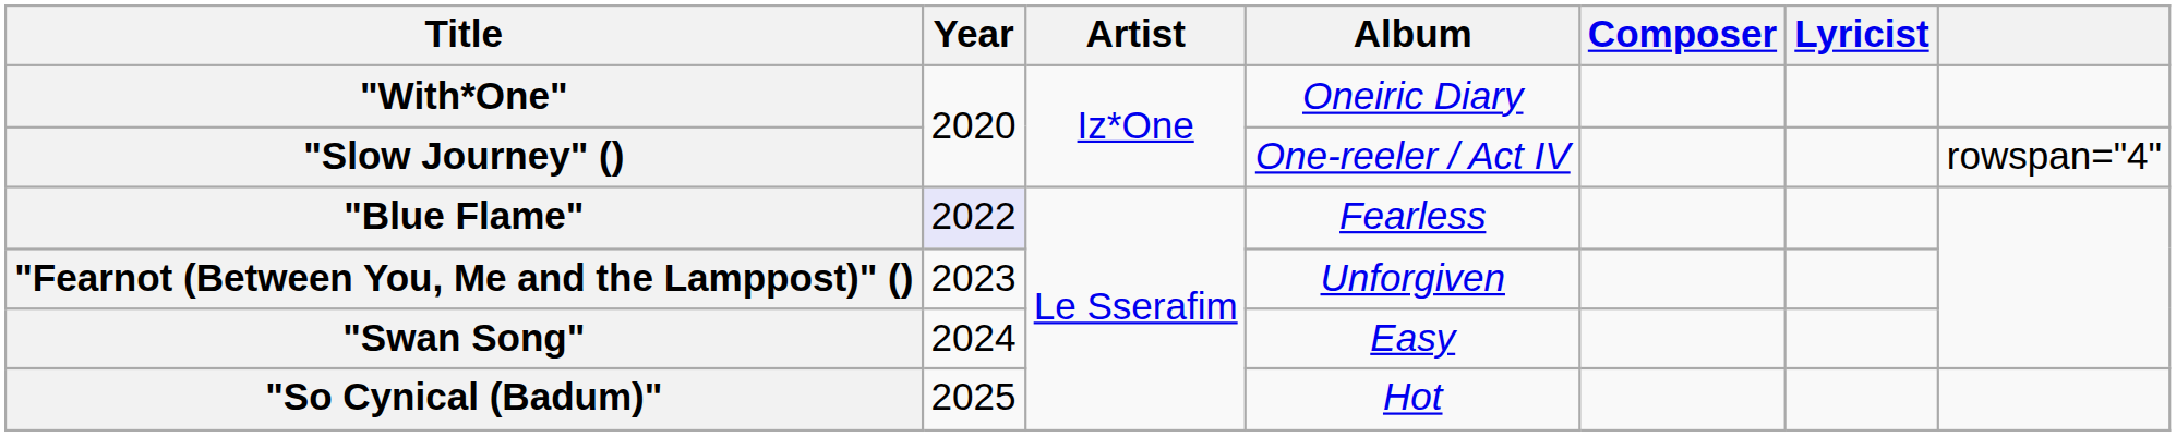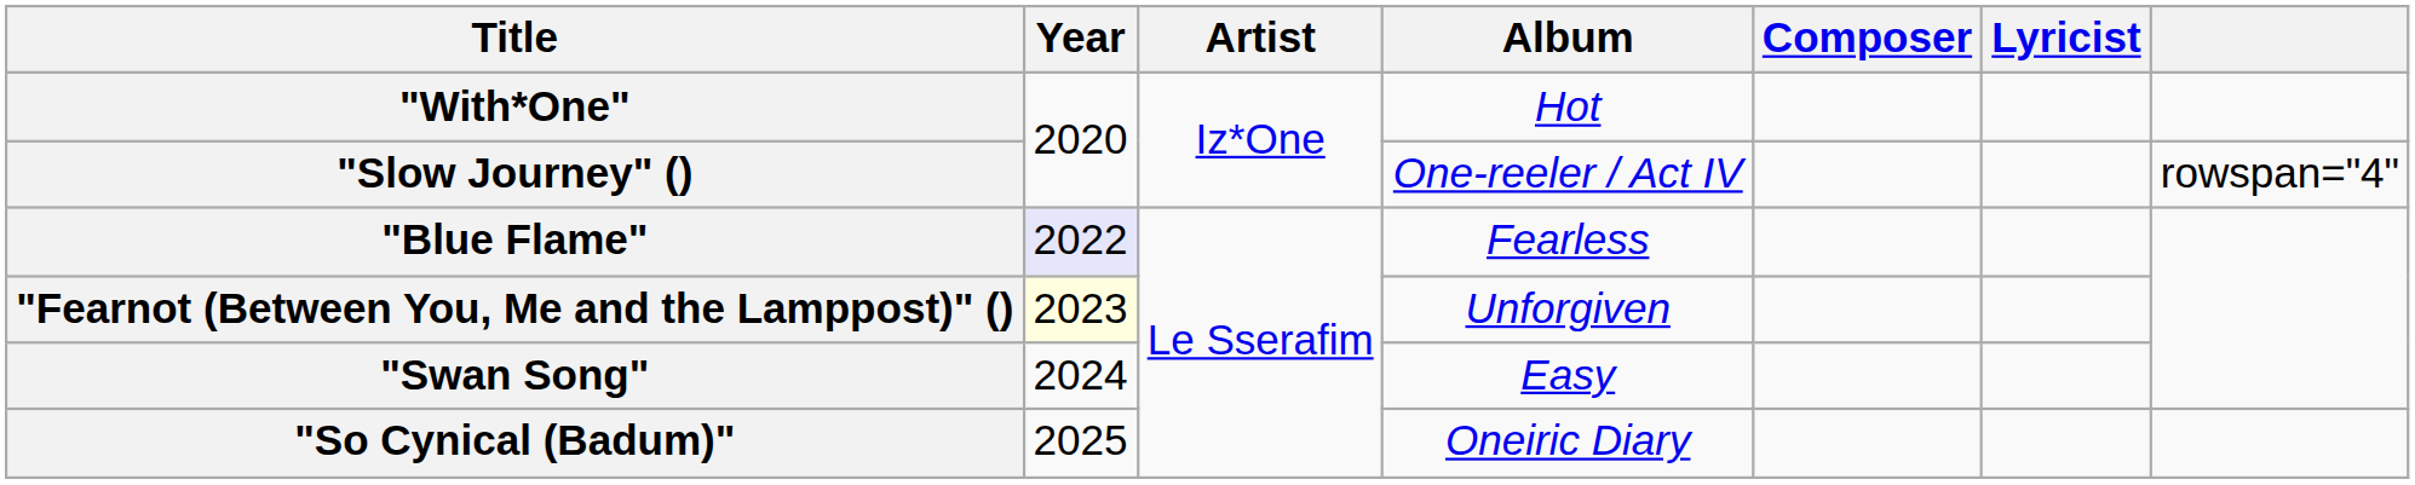"With*One" | Album: Oneiric Diary -> Hot
"Fearnot (Between You, Me and the Lamppost)" () | Year: no background -> lightyellow background
"So Cynical (Badum)" | Album: Hot -> Oneiric Diary
